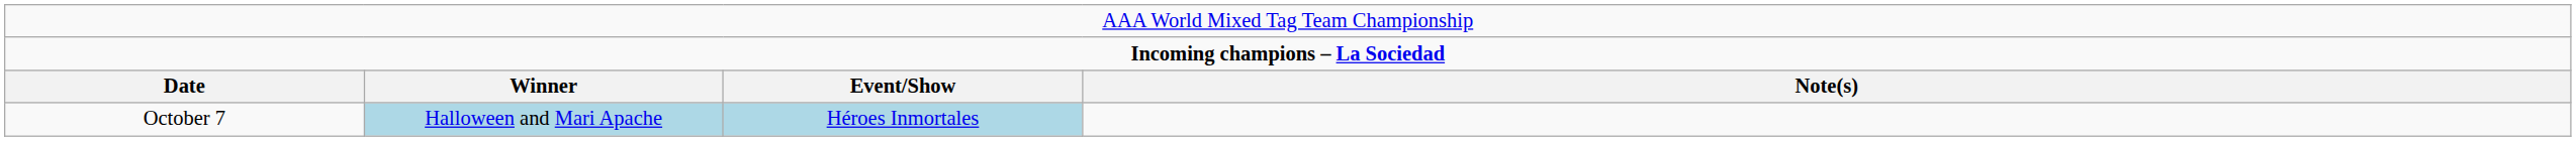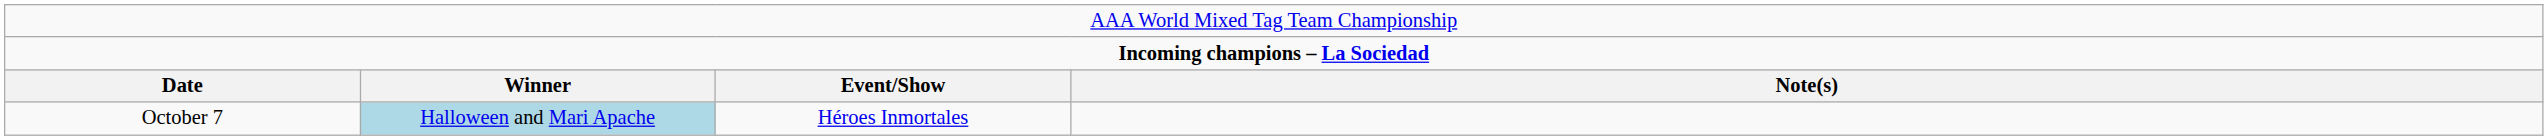October 7 | column 3: lightblue background -> no background
